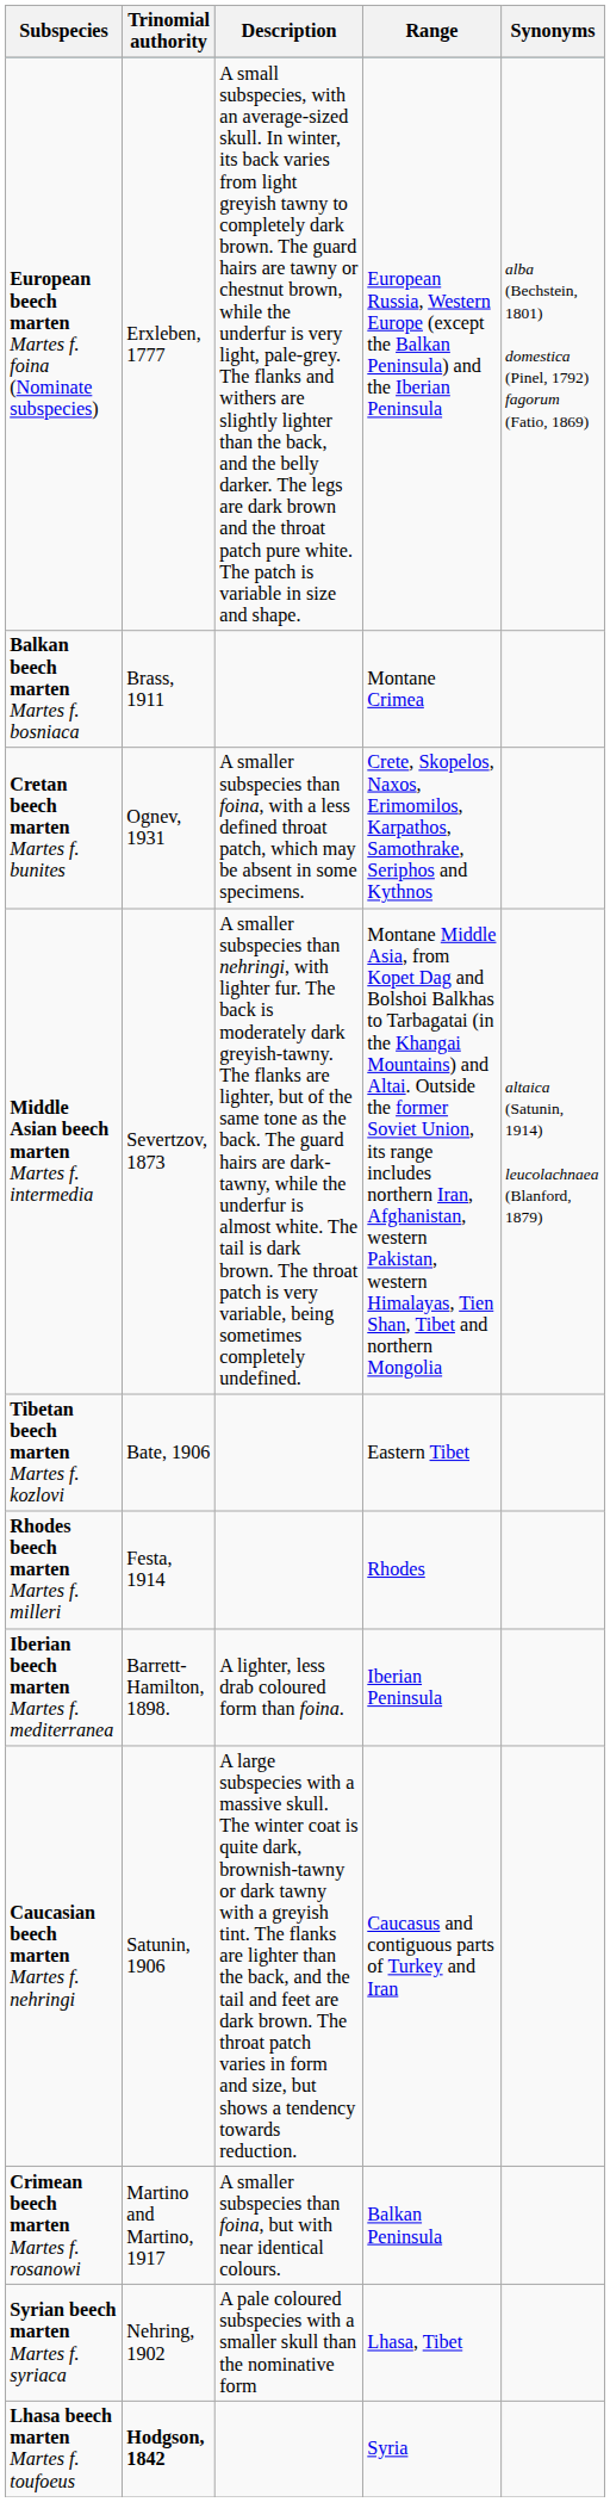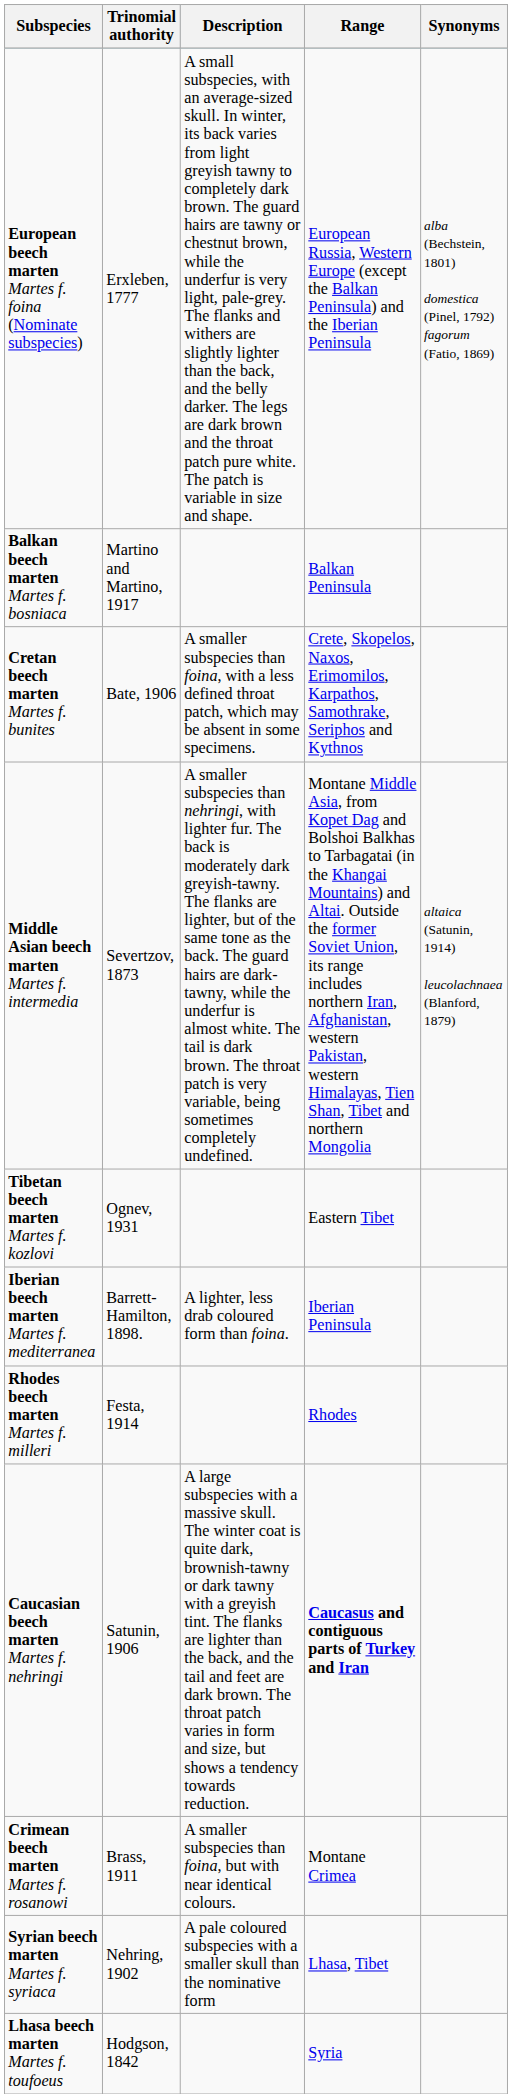Balkan beech marten Martes f. bosniaca | Trinomial authority: Brass, 1911 -> Martino and Martino, 1917
Balkan beech marten Martes f. bosniaca | Range: Montane Crimea -> Balkan Peninsula
Cretan beech marten Martes f. bunites | Trinomial authority: Ognev, 1931 -> Bate, 1906
Tibetan beech marten Martes f. kozlovi | Trinomial authority: Bate, 1906 -> Ognev, 1931
rows swapped: Iberian beech marten Martes f. mediterranea <-> Rhodes beech marten Martes f. milleri
Caucasian beech marten Martes f. nehringi | Range: normal -> bold
Crimean beech marten Martes f. rosanowi | Trinomial authority: Martino and Martino, 1917 -> Brass, 1911
Crimean beech marten Martes f. rosanowi | Range: Balkan Peninsula -> Montane Crimea
Lhasa beech marten Martes f. toufoeus | Trinomial authority: bold -> normal
